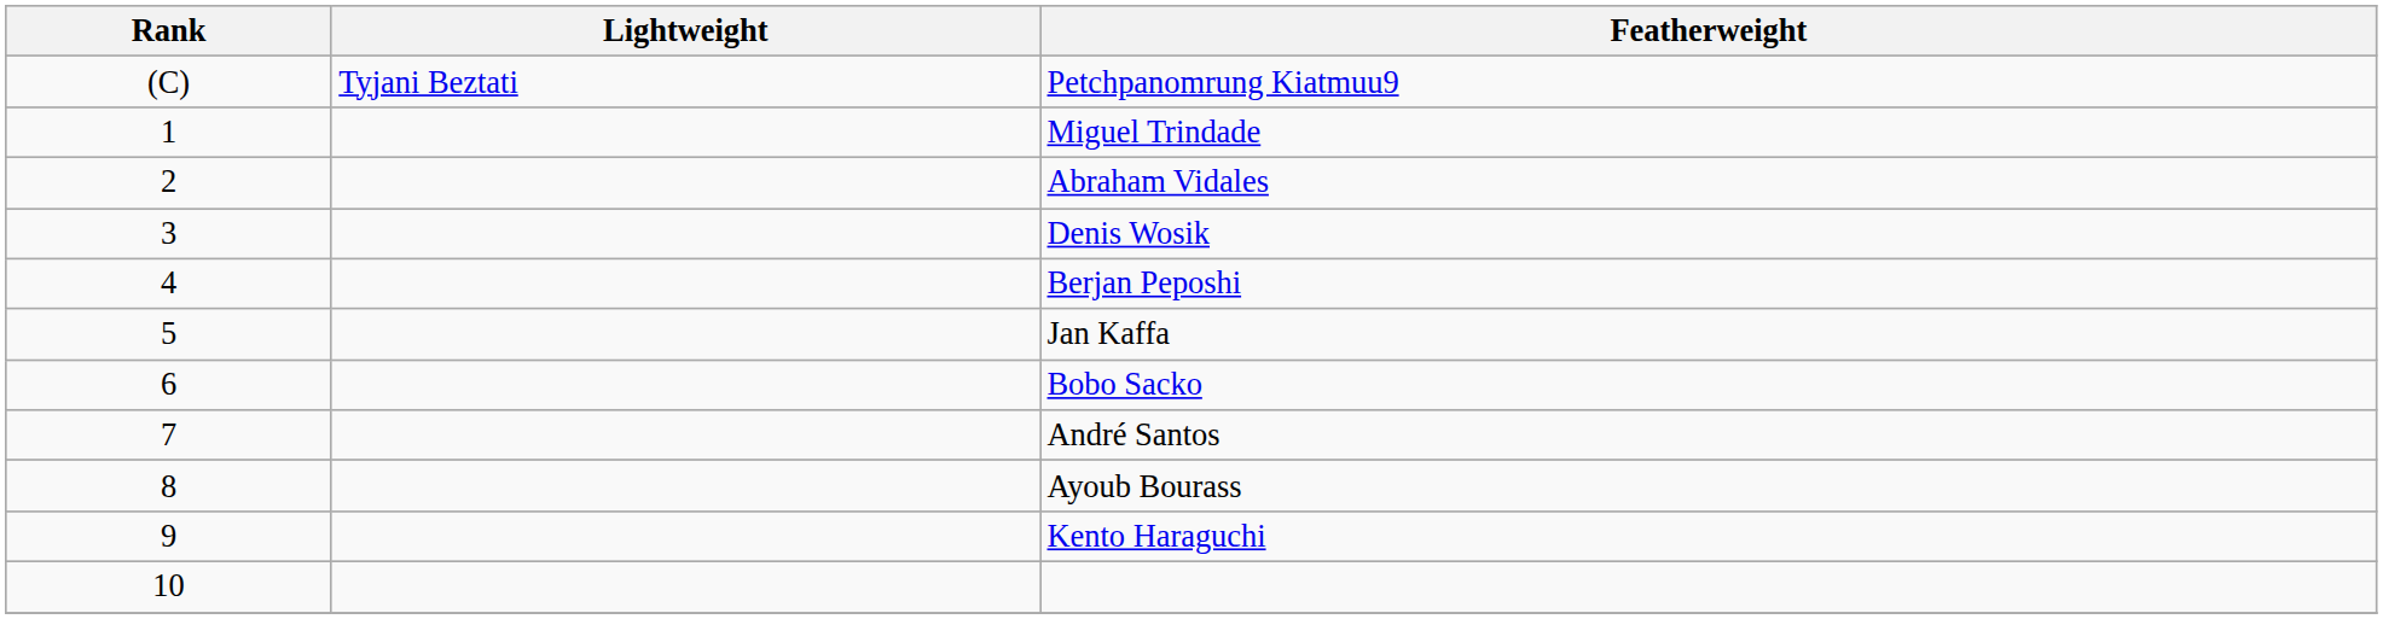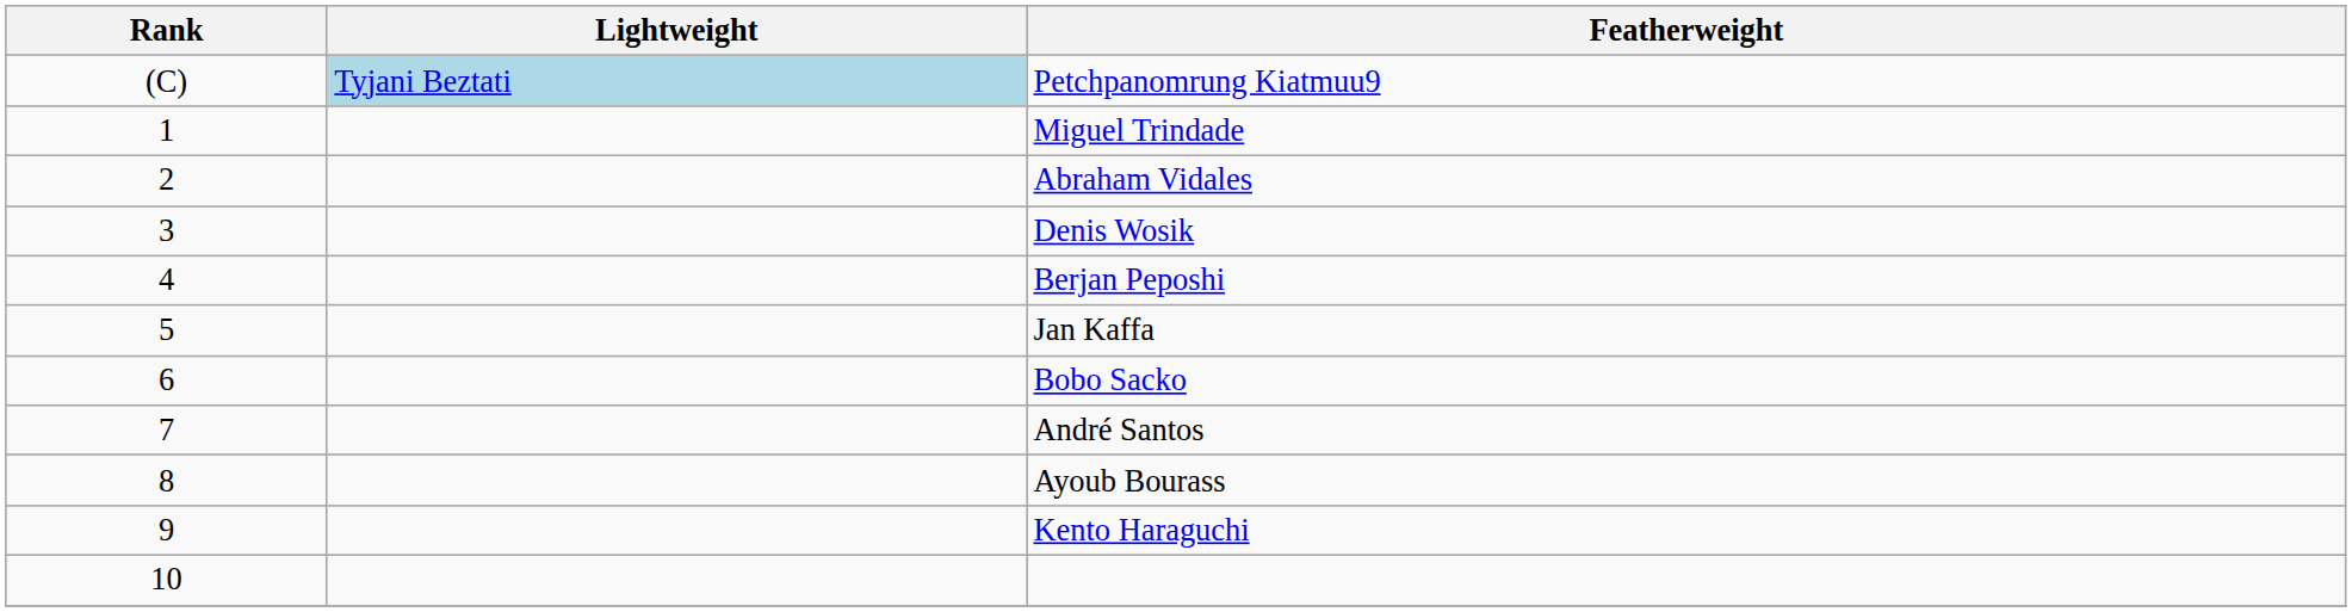Petchpanomrung Kiatmuu9 | Lightweight: no background -> lightblue background
